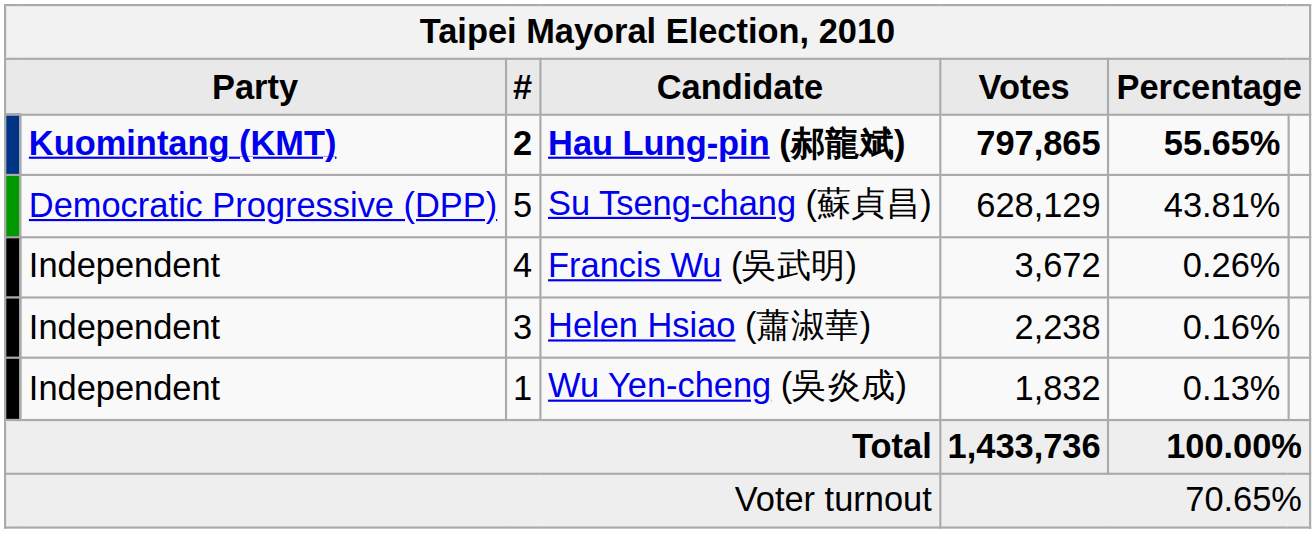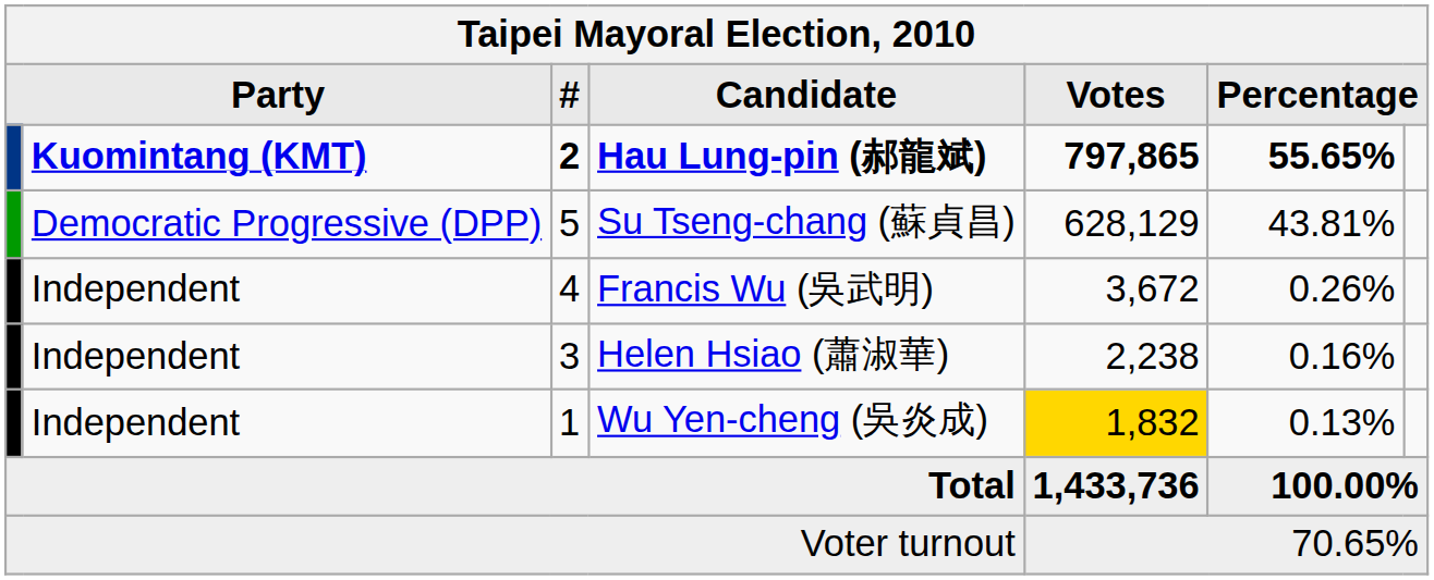Wu Yen-cheng (吳炎成) | Votes: no background -> gold background
